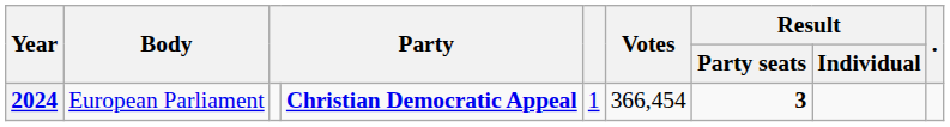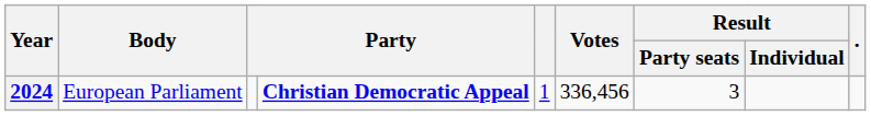2024 | Votes: 366,454 -> 336,456
2024 | Result / Party seats: bold -> normal
